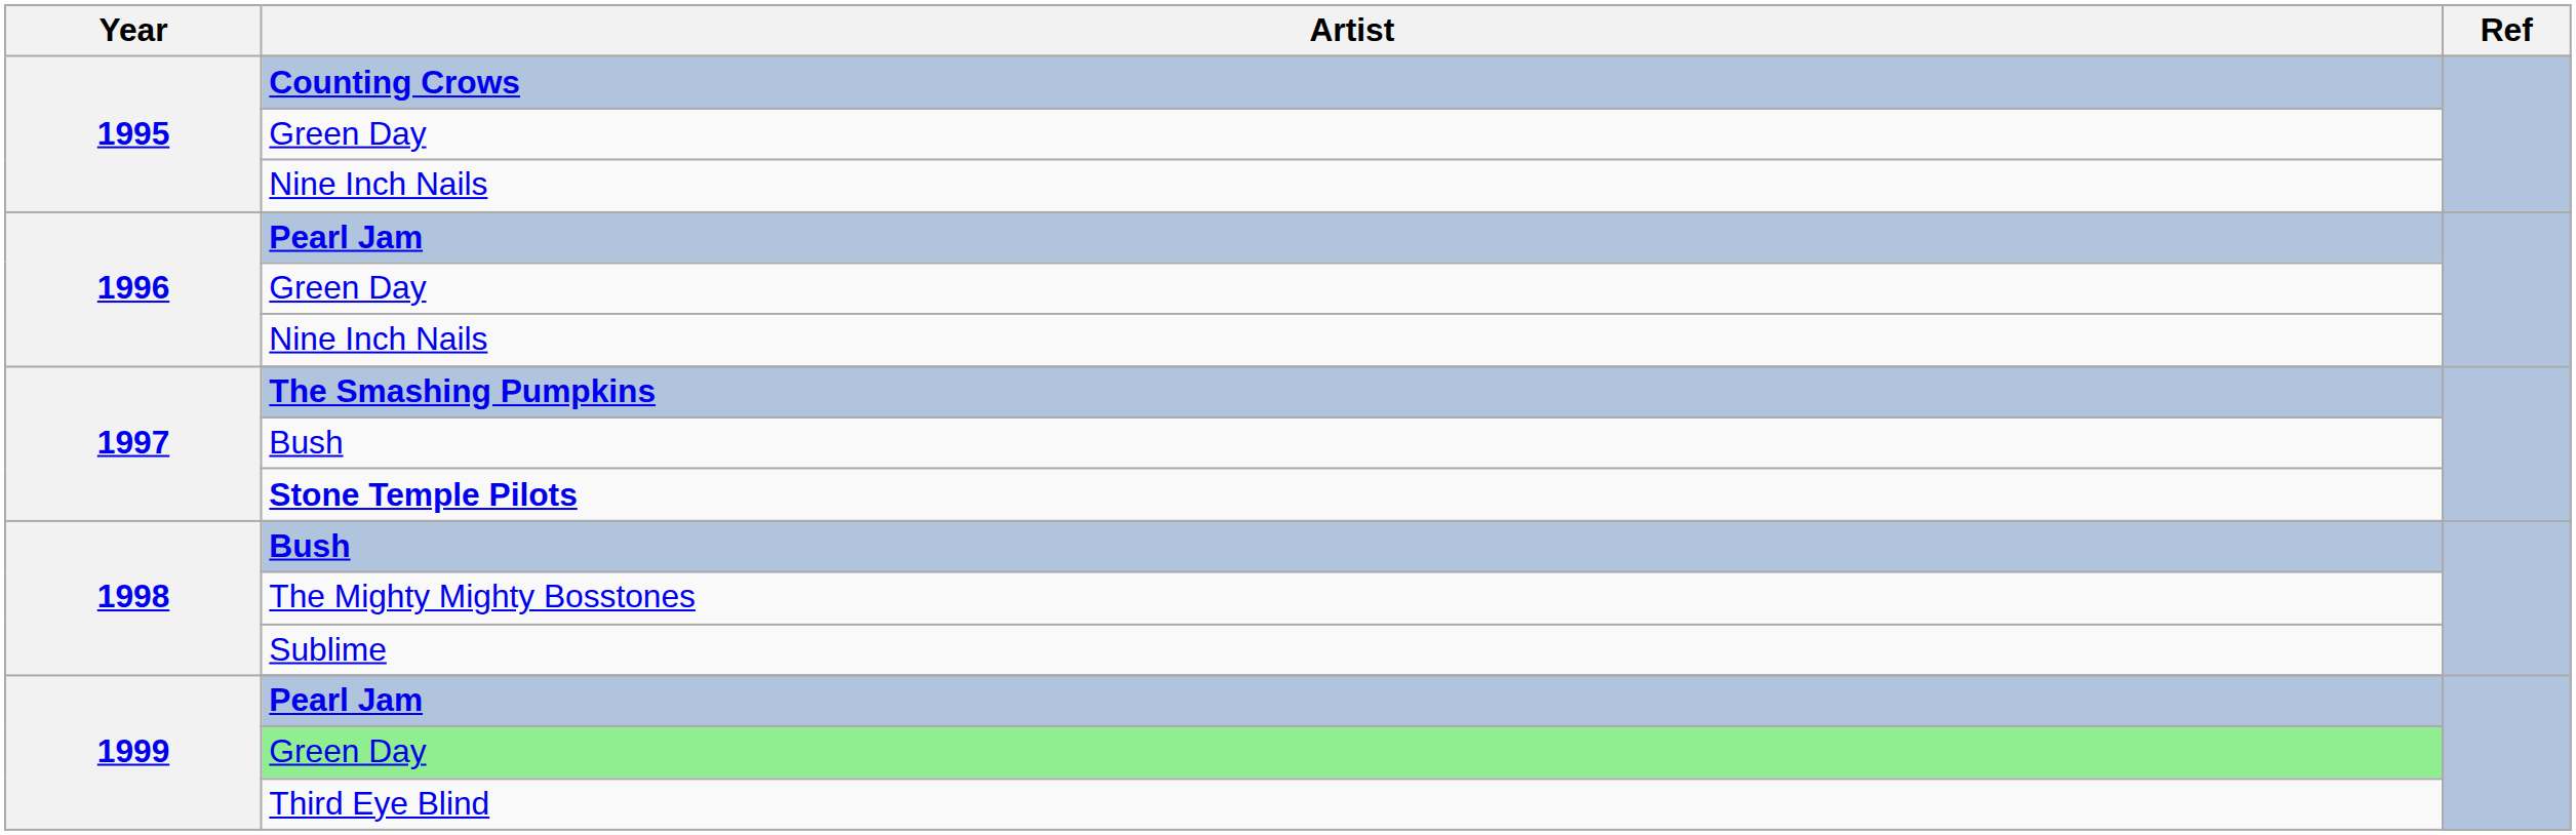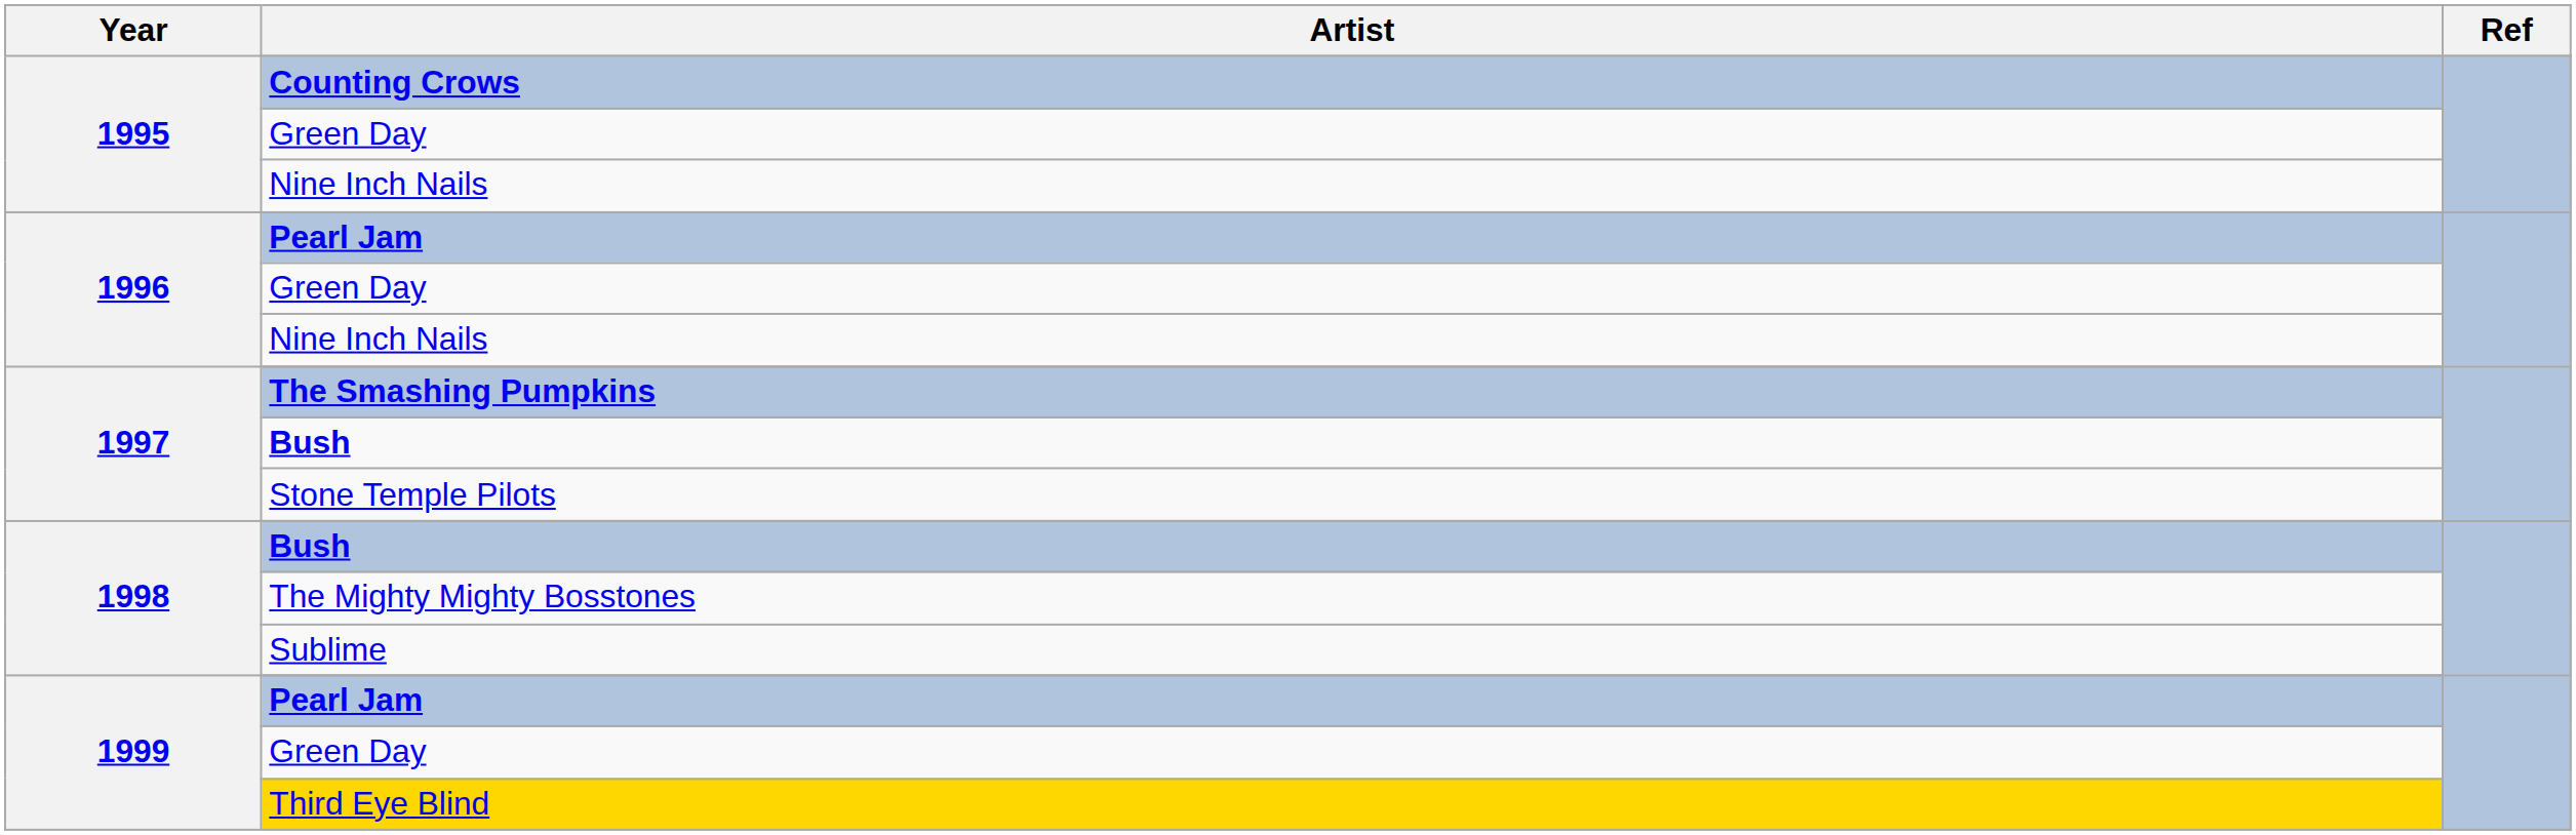1997 / Bush | Artist: normal -> bold
Stone Temple Pilots | Artist: bold -> normal
1999 / Green Day | Artist: lightgreen background -> no background
Third Eye Blind | Artist: no background -> gold background
